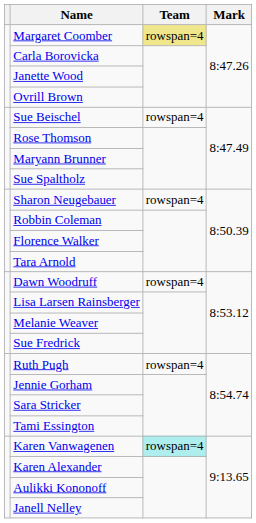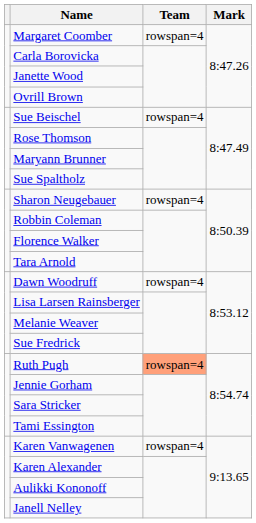Margaret Coomber | Team: khaki background -> no background
Ruth Pugh | Team: no background -> lightsalmon background
Karen Vanwagenen | Team: paleturquoise background -> no background
